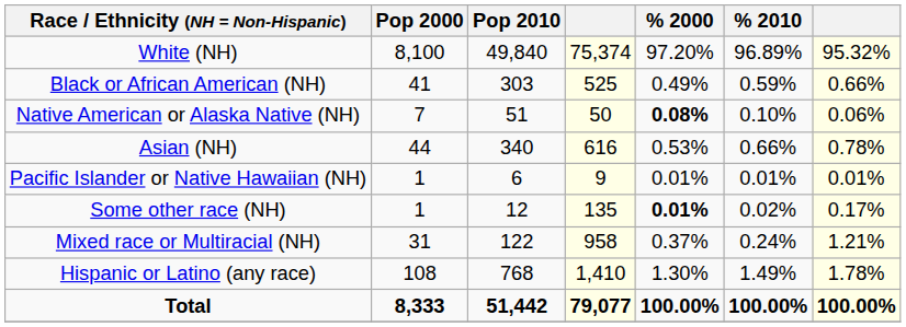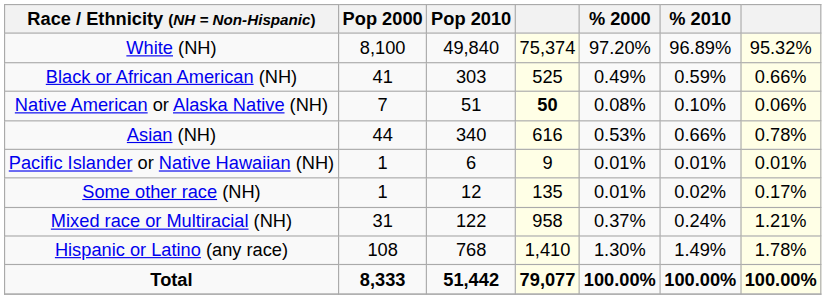Native American or Alaska Native (NH) | column 4: normal -> bold
Native American or Alaska Native (NH) | % 2000: bold -> normal
Some other race (NH) | % 2000: bold -> normal
